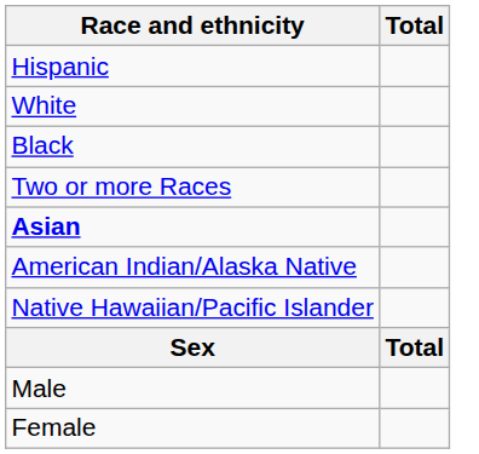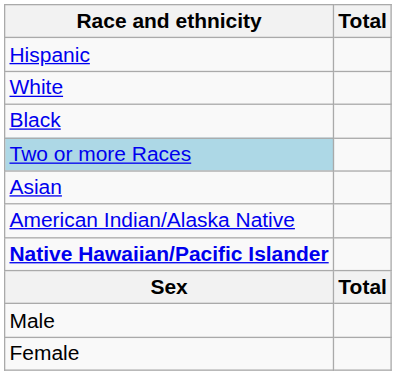Two or more Races | Race and ethnicity: no background -> lightblue background
Asian | Race and ethnicity: bold -> normal
Native Hawaiian/Pacific Islander | Race and ethnicity: normal -> bold
